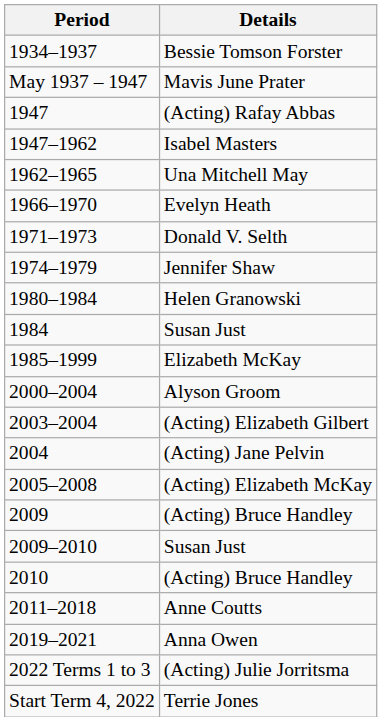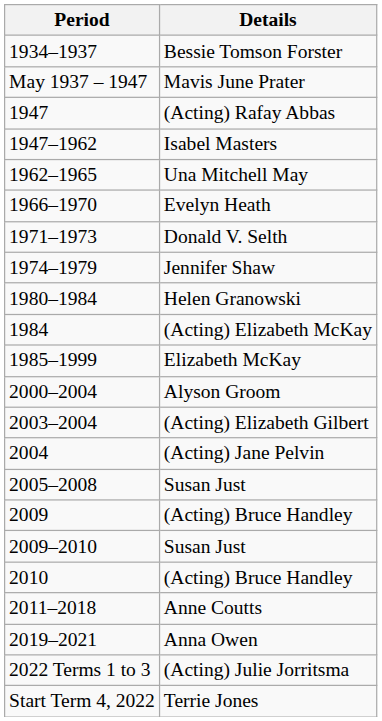row 11 | Details: Susan Just -> (Acting) Elizabeth McKay
row 16 | Details: (Acting) Elizabeth McKay -> Susan Just
